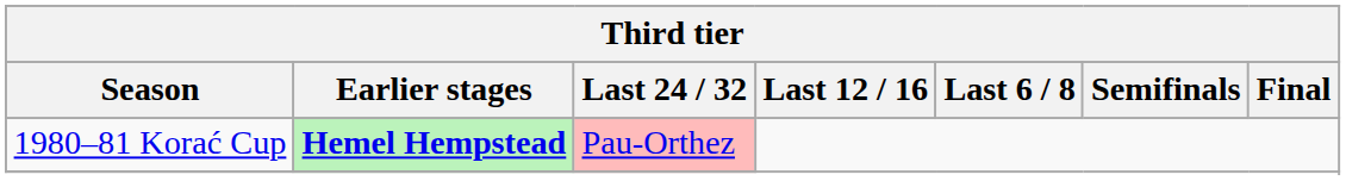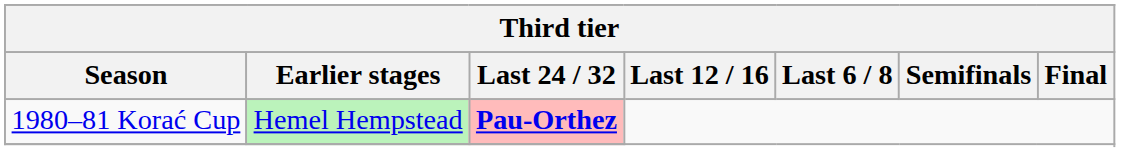1980–81 Korać Cup | Earlier stages: bold -> normal
1980–81 Korać Cup | Last 24 / 32: normal -> bold
